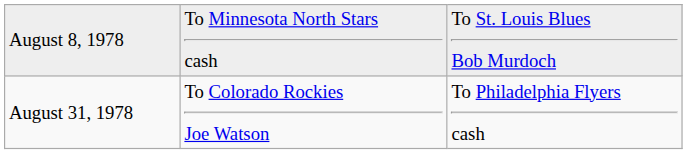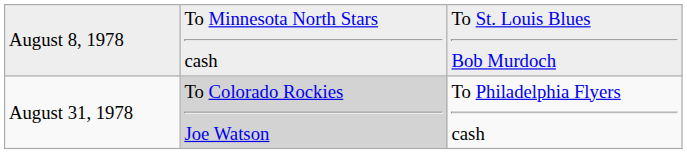August 31, 1978 | column 2: no background -> lightgrey background
